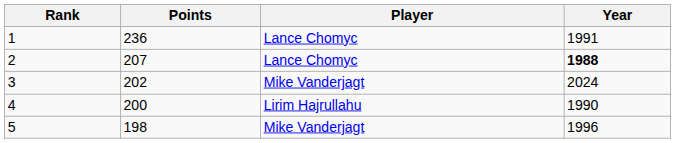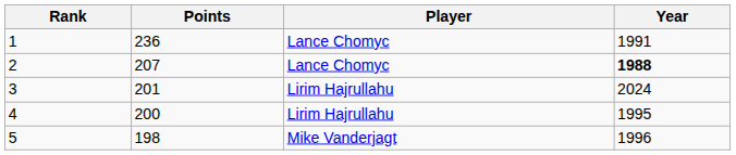3 | Points: 202 -> 201
3 | Player: Mike Vanderjagt -> Lirim Hajrullahu
4 | Year: 1990 -> 1995
